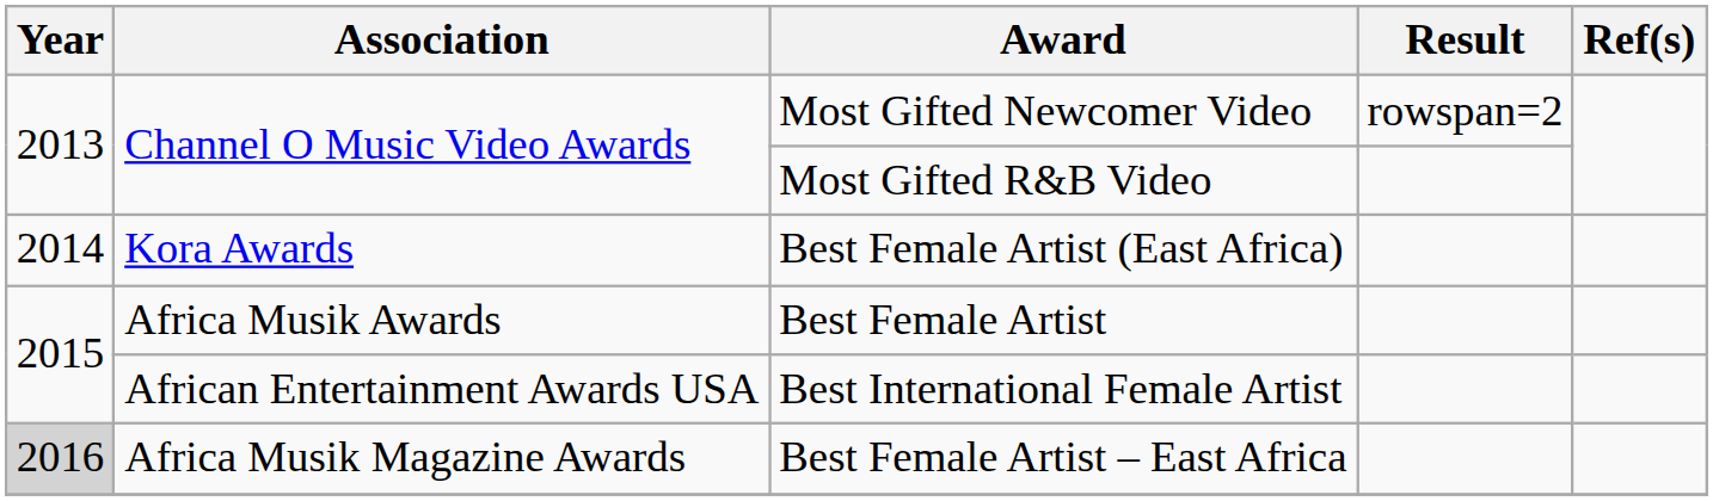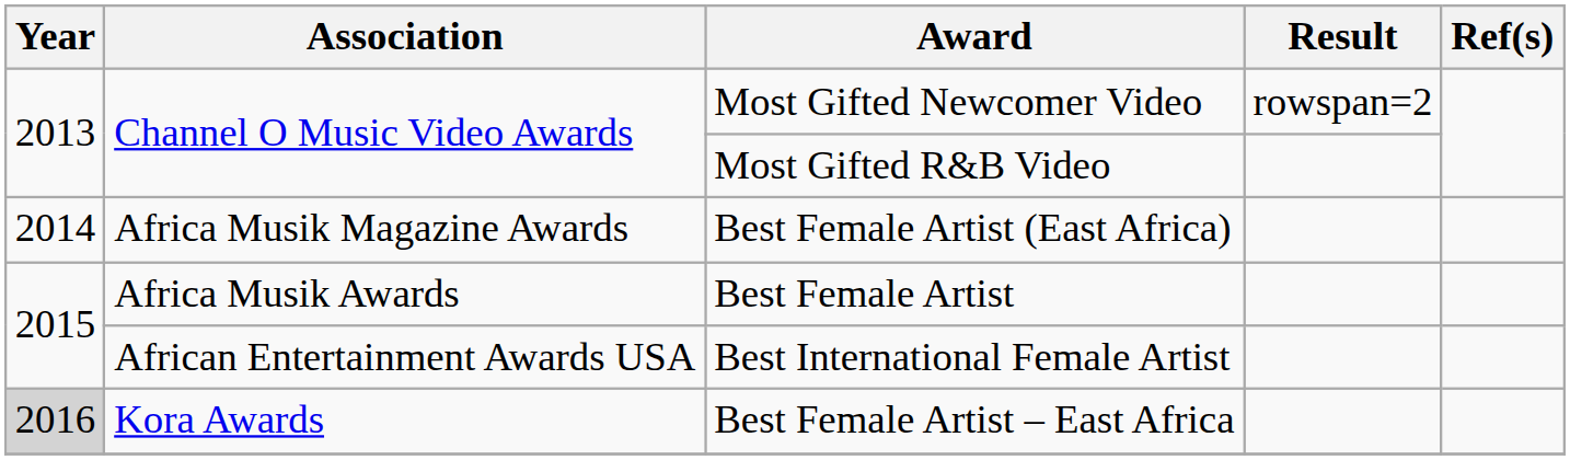Best Female Artist (East Africa) | Association: Kora Awards -> Africa Musik Magazine Awards
Best Female Artist – East Africa | Association: Africa Musik Magazine Awards -> Kora Awards
